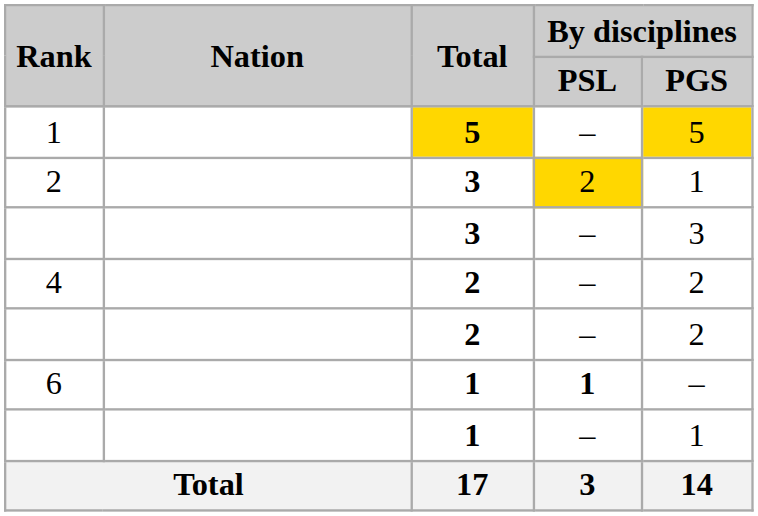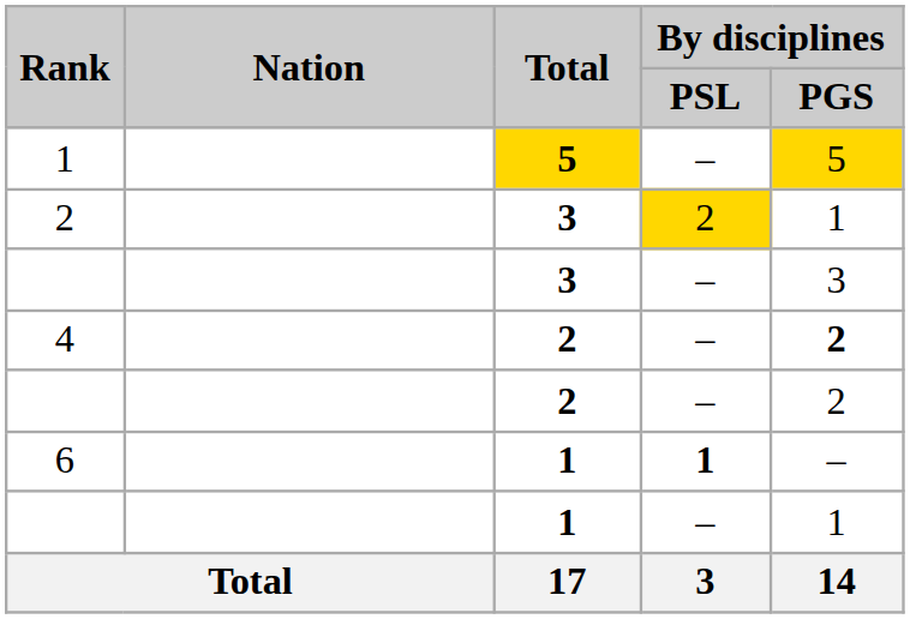4 | By disciplines / PGS: normal -> bold
